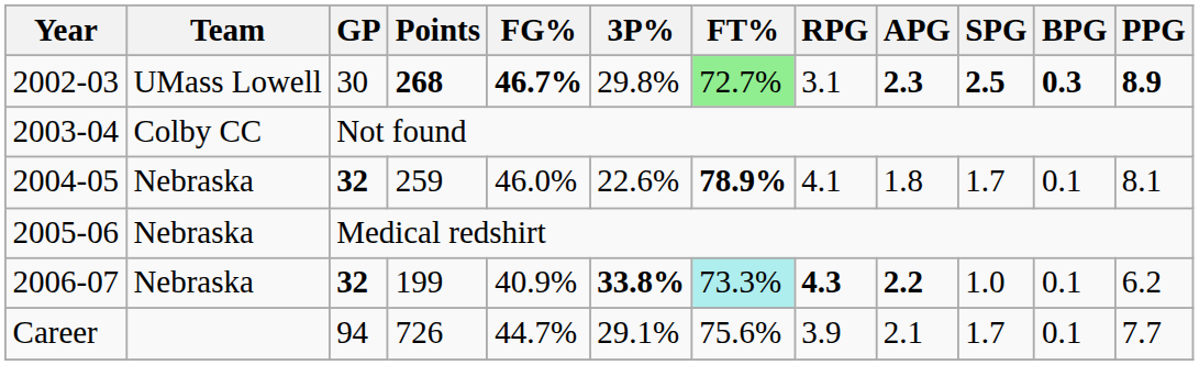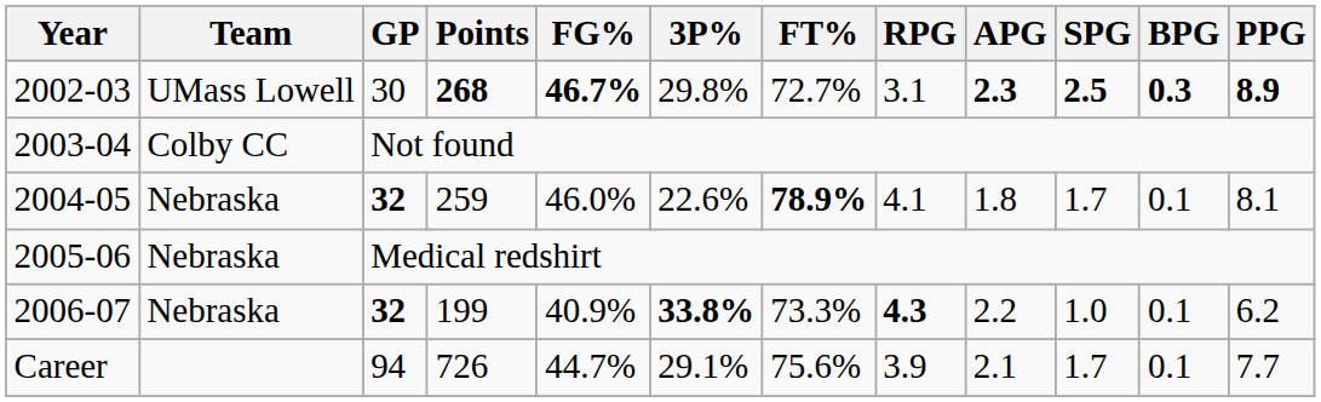2002-03 | FT%: lightgreen background -> no background
2006-07 | FT%: paleturquoise background -> no background
2006-07 | APG: bold -> normal
